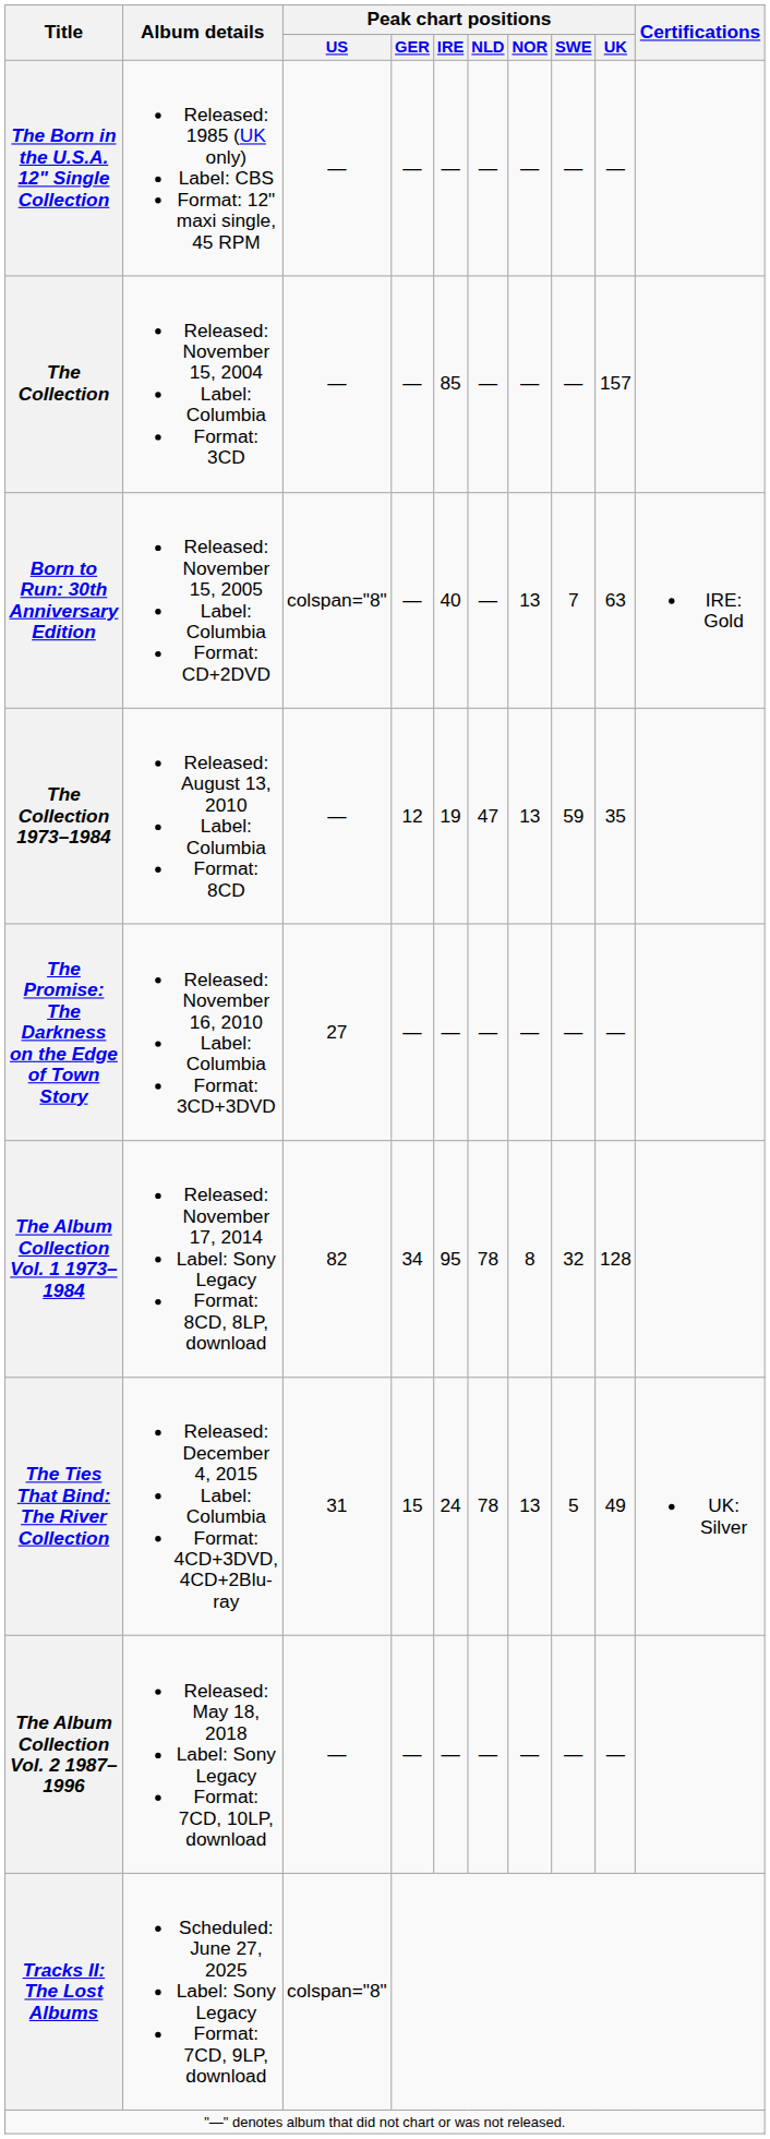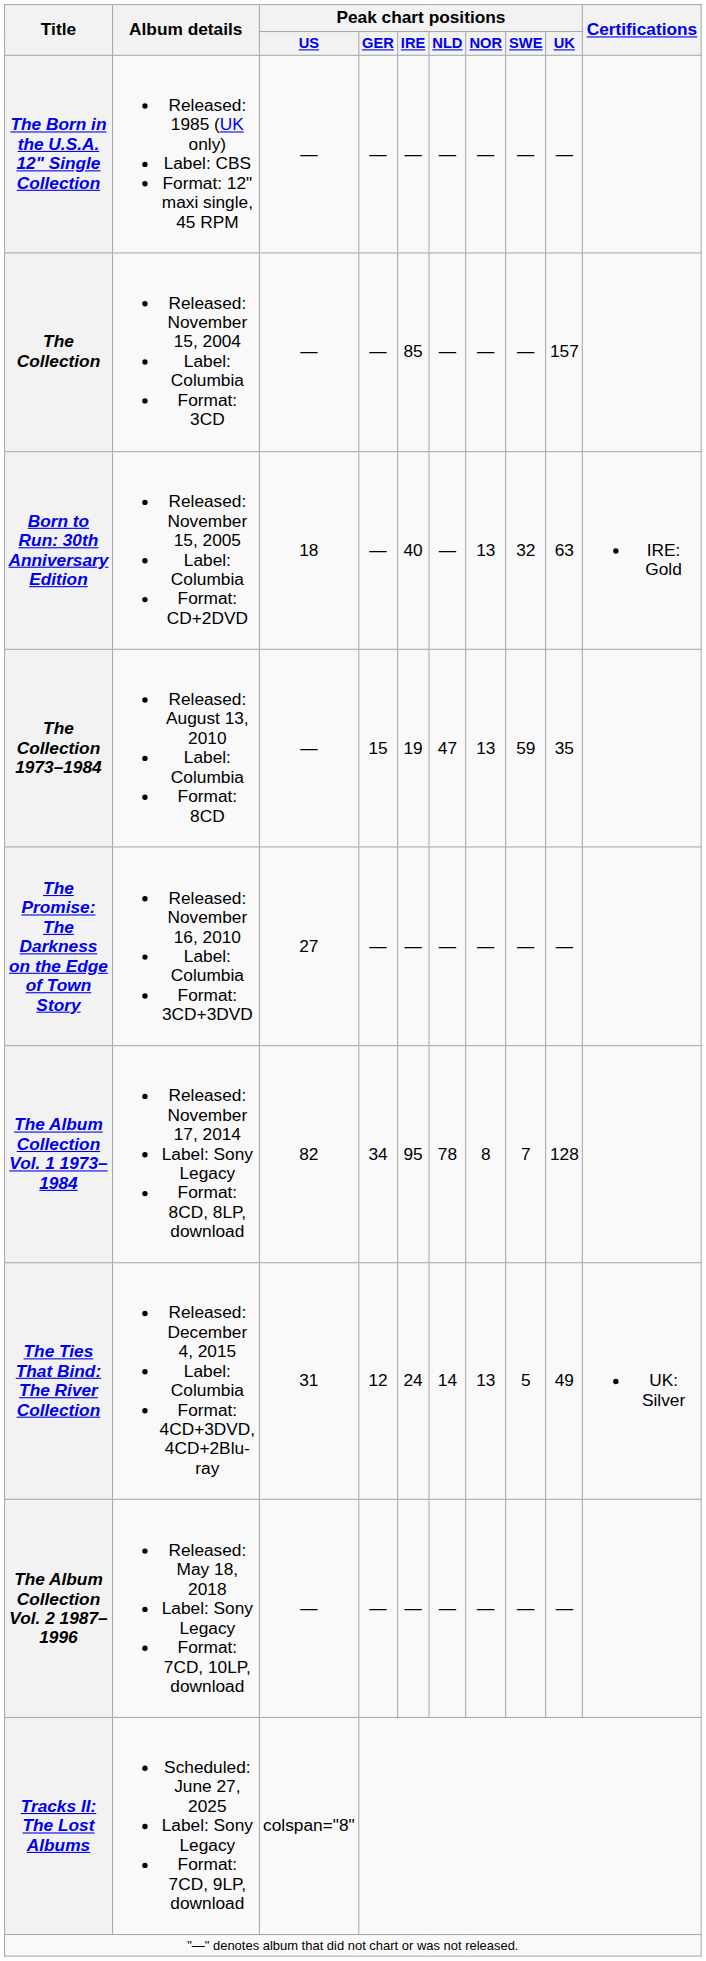Born to Run: 30th Anniversary Edition | Peak chart positions / US: colspan="8" -> 18
Born to Run: 30th Anniversary Edition | Peak chart positions / SWE: 7 -> 32
The Collection 1973–1984 | Peak chart positions / GER: 12 -> 15
The Album Collection Vol. 1 1973–1984 | Peak chart positions / SWE: 32 -> 7
The Ties That Bind: The River Collection | Peak chart positions / GER: 15 -> 12
The Ties That Bind: The River Collection | Peak chart positions / NLD: 78 -> 14
